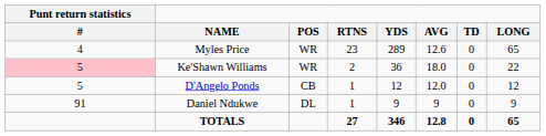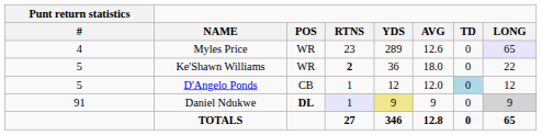Myles Price | LONG: no background -> lavender background
Ke'Shawn Williams | Punt return statistics / #: pink background -> no background
Ke'Shawn Williams | RTNS: normal -> bold
D'Angelo Ponds | TD: no background -> lightblue background
Daniel Ndukwe | POS: normal -> bold
Daniel Ndukwe | RTNS: no background -> lavender background
Daniel Ndukwe | YDS: no background -> khaki background
Daniel Ndukwe | LONG: no background -> lightgrey background
